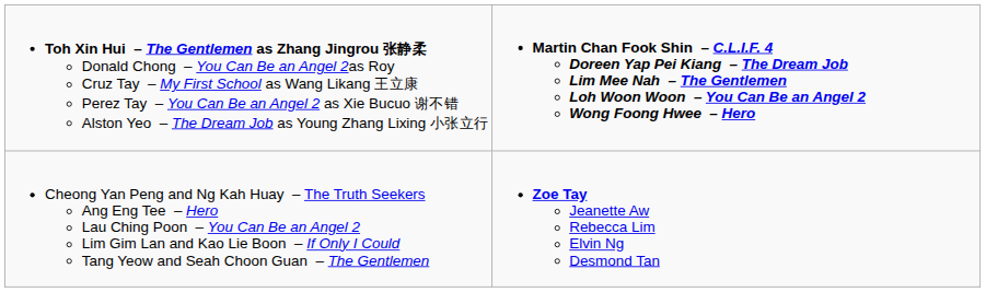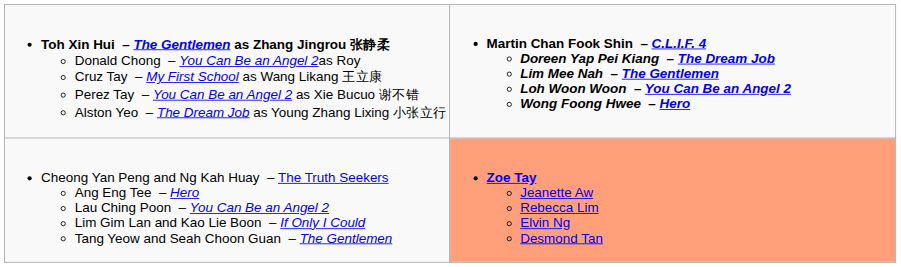row 2 | column 2: no background -> lightsalmon background
